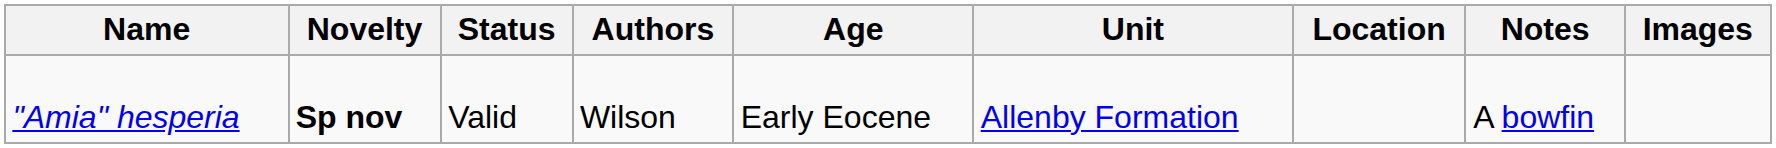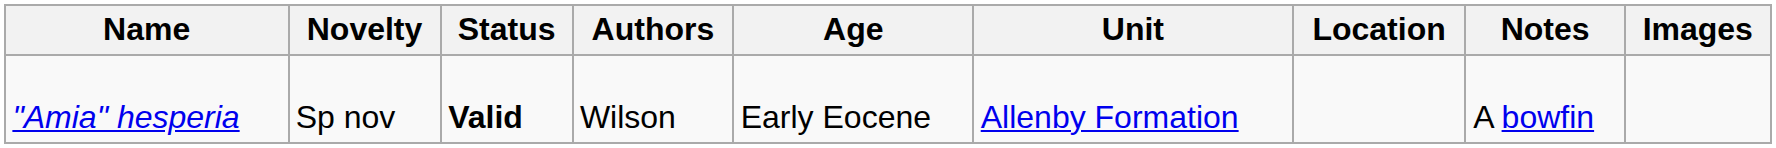"Amia" hesperia | Novelty: bold -> normal
"Amia" hesperia | Status: normal -> bold
